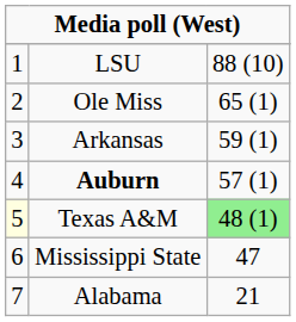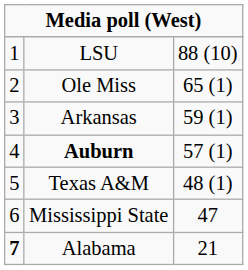Texas A&M | column 1: lightyellow background -> no background
Texas A&M | column 3: lightgreen background -> no background
Alabama | column 1: normal -> bold
